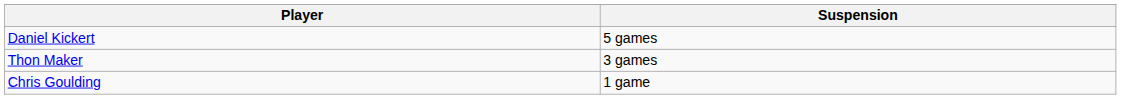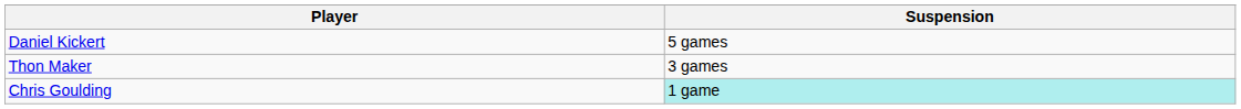Chris Goulding | Suspension: no background -> paleturquoise background
